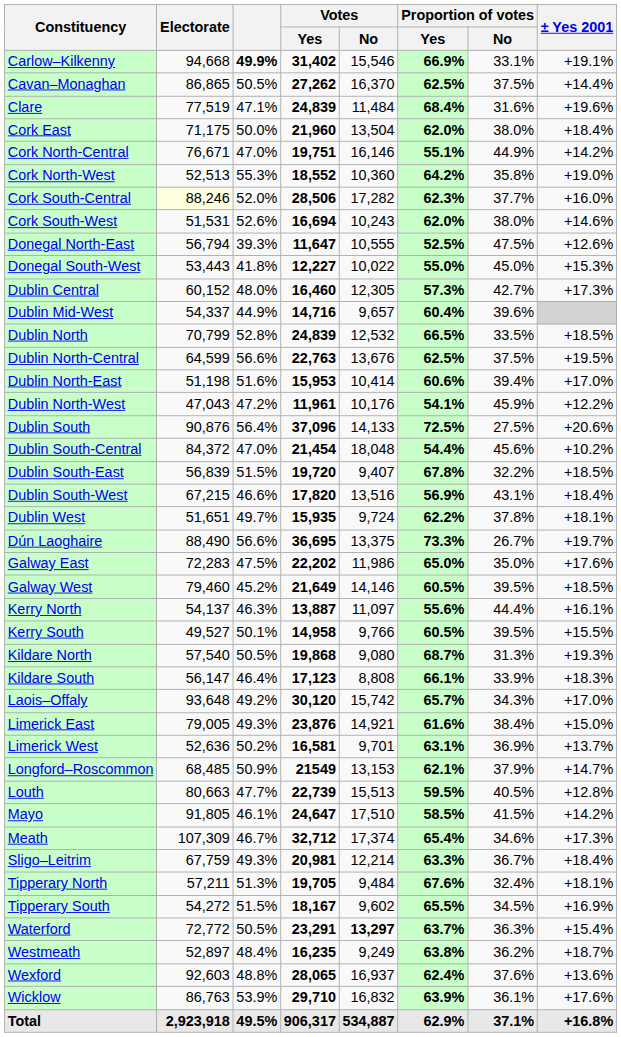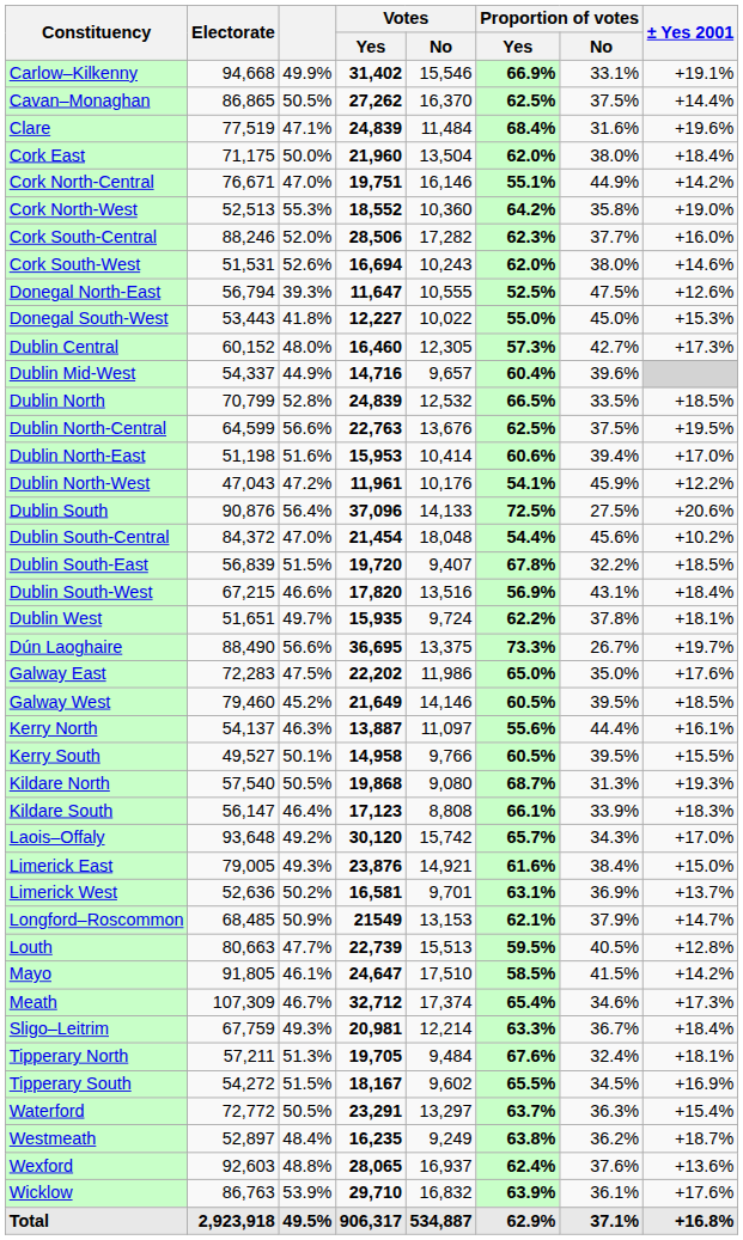Carlow–Kilkenny | column 3: bold -> normal
Cork South-Central | Electorate: lightyellow background -> no background
Waterford | Votes / No: bold -> normal
